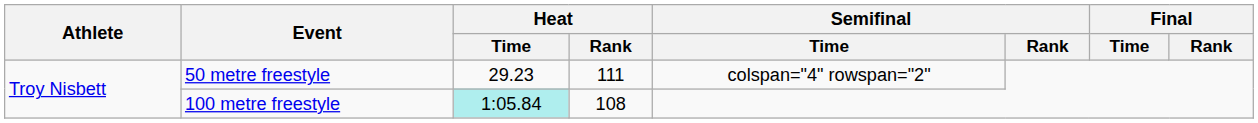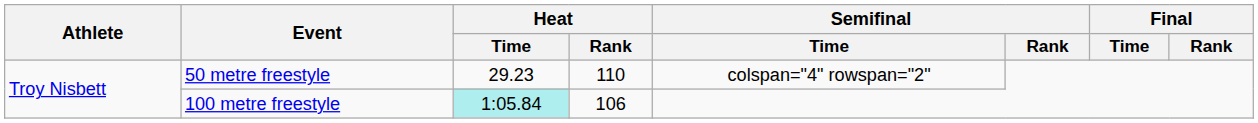50 metre freestyle | Heat / Rank: 111 -> 110
100 metre freestyle | Heat / Rank: 108 -> 106
